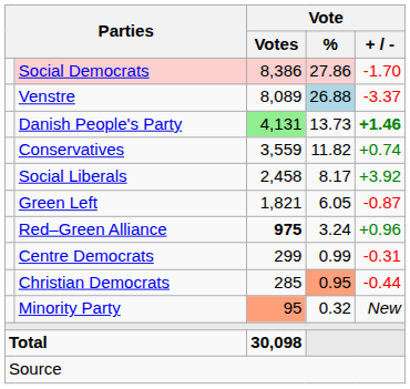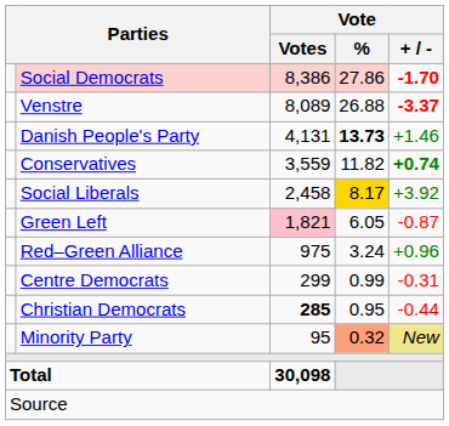Social Democrats | Vote / + / -: normal -> bold
Venstre | Vote / %: lightblue background -> no background
Venstre | Vote / + / -: normal -> bold
Danish People's Party | Vote / Votes: lightgreen background -> no background
Danish People's Party | Vote / %: normal -> bold
Danish People's Party | Vote / + / -: bold -> normal
Conservatives | Vote / + / -: normal -> bold
Social Liberals | Vote / %: no background -> gold background
Green Left | Vote / Votes: no background -> pink background
Red–Green Alliance | Vote / Votes: bold -> normal
Christian Democrats | Vote / Votes: normal -> bold
Christian Democrats | Vote / %: lightsalmon background -> no background
Minority Party | Vote / Votes: lightsalmon background -> no background
Minority Party | Vote / %: no background -> lightsalmon background
Minority Party | Vote / + / -: no background -> khaki background
